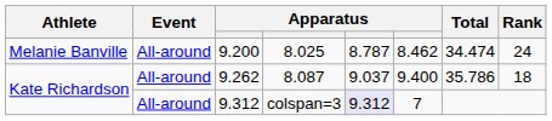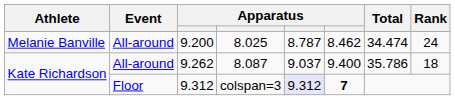row 5 | Event: All-around -> Floor
row 5 | column 6: normal -> bold
